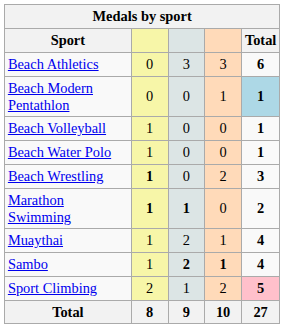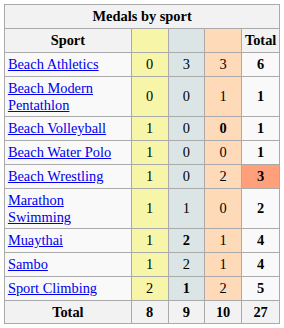Beach Modern Pentathlon | Total: lightblue background -> no background
Beach Volleyball | column 4: normal -> bold
Beach Wrestling | column 2: bold -> normal
Beach Wrestling | Total: no background -> lightsalmon background
Marathon Swimming | column 2: bold -> normal
Marathon Swimming | column 3: bold -> normal
Muaythai | column 3: normal -> bold
Sambo | column 3: bold -> normal
Sambo | column 4: bold -> normal
Sport Climbing | column 3: normal -> bold
Sport Climbing | Total: pink background -> no background
